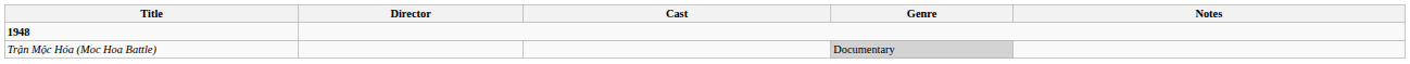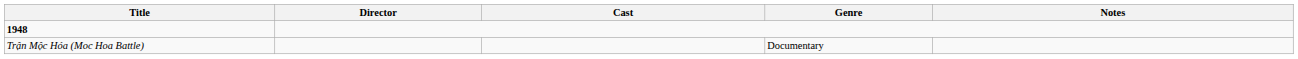Trận Mộc Hóa (Moc Hoa Battle) | Genre: lightgrey background -> no background
